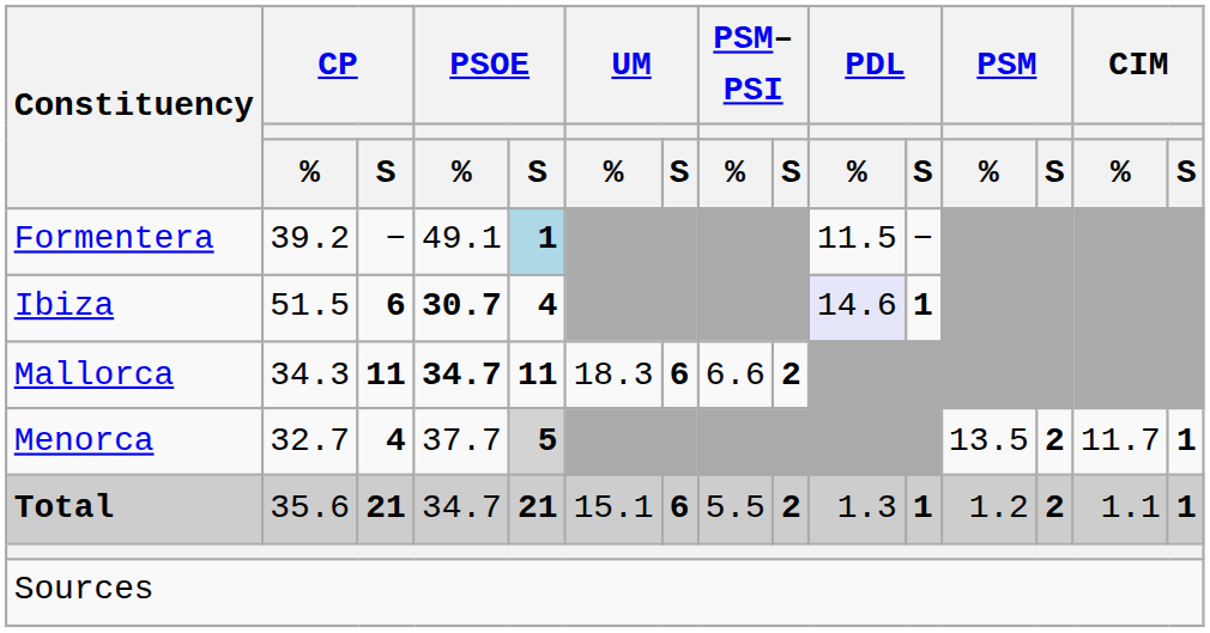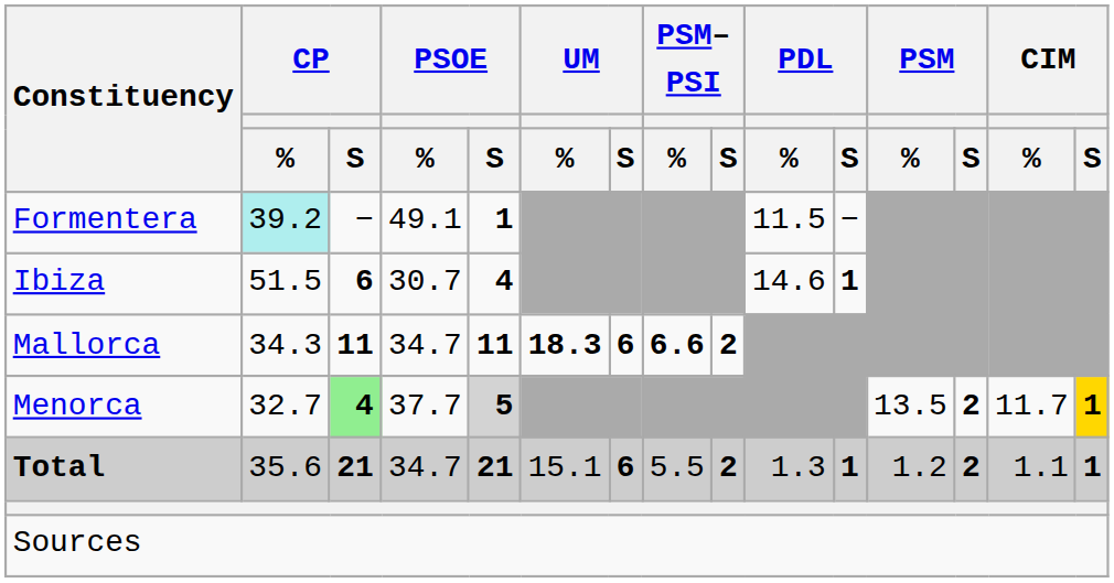Formentera | CP / %: no background -> paleturquoise background
Formentera | PSOE / S: lightblue background -> no background
Ibiza | PSOE / %: bold -> normal
Ibiza | PDL / %: lavender background -> no background
Mallorca | PSOE / %: bold -> normal
Mallorca | UM / %: normal -> bold
Mallorca | PSM–PSI / %: normal -> bold
Menorca | CP / S: no background -> lightgreen background
Menorca | CIM / S: no background -> gold background
